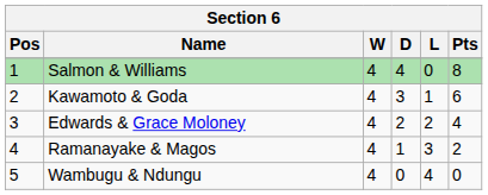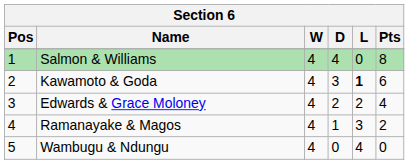Kawamoto & Goda | L: normal -> bold
